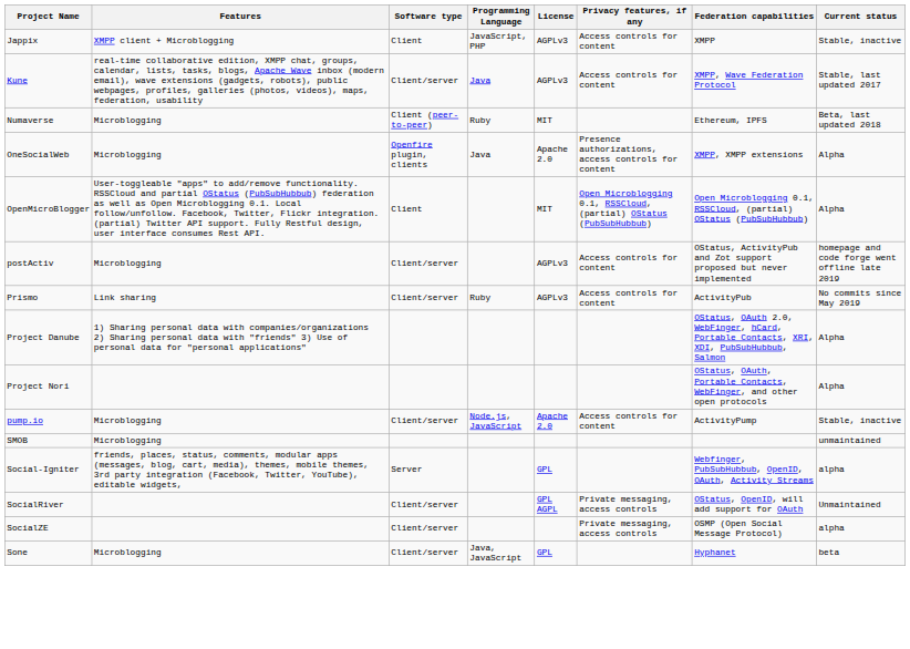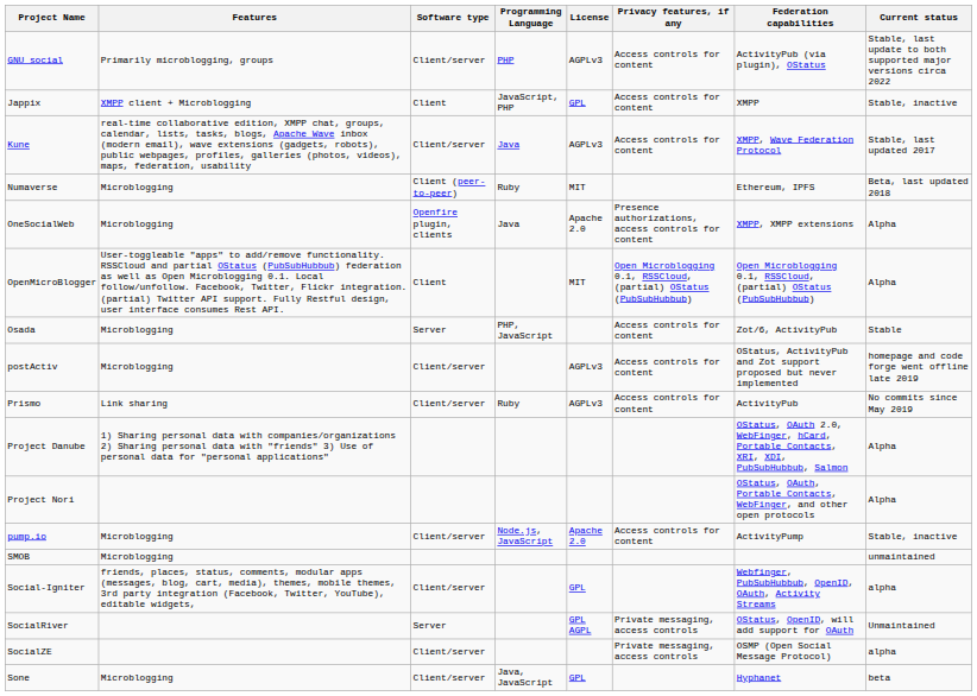+ row: GNU social | Primarily microblogging, groups | Client/server | PHP | AGPLv3 | Access controls for content | ActivityPub (via plugin), OStatus | Stable, last update to both supported major versions circa 2022
Jappix | License: AGPLv3 -> GPL
+ row: Osada | Microblogging | Server | PHP, JavaScript | Access controls for content | Zot/6, ActivityPub | Stable
Social-Igniter | Software type: Server -> Client/server
SocialRiver | Software type: Client/server -> Server
